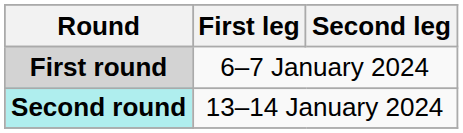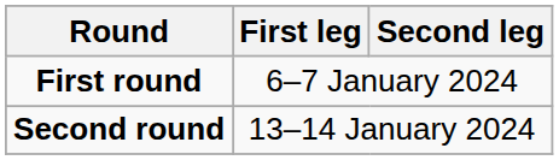First round | Round: lightgrey background -> no background
Second round | Round: paleturquoise background -> no background
